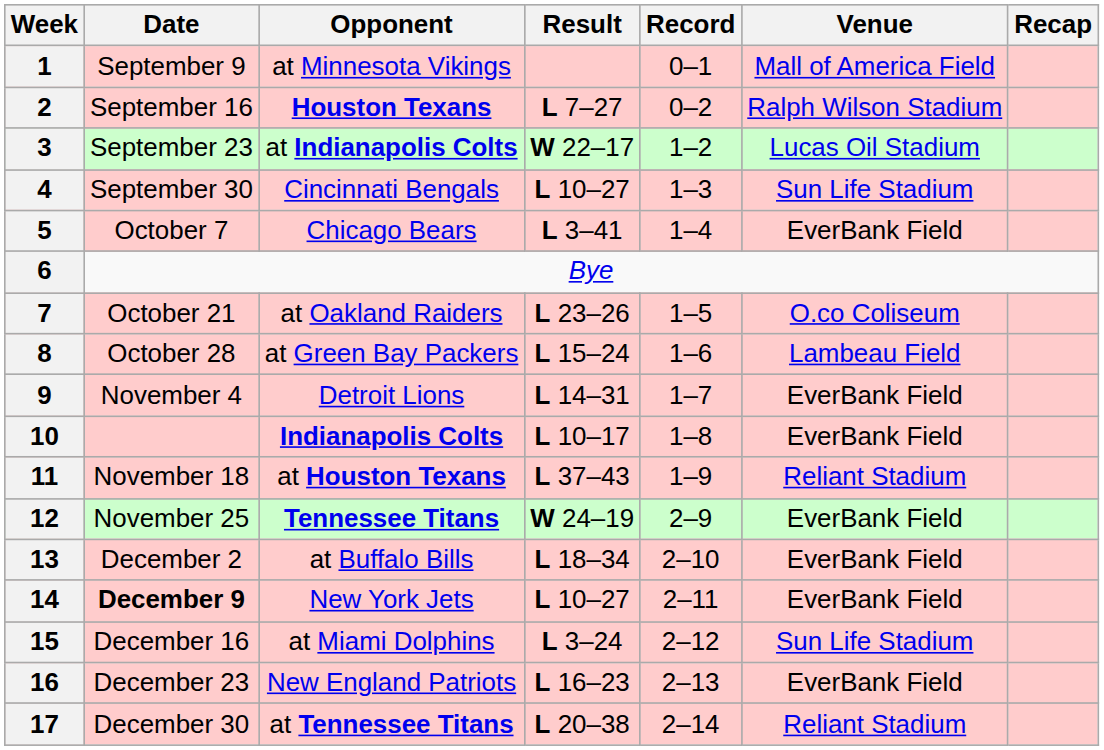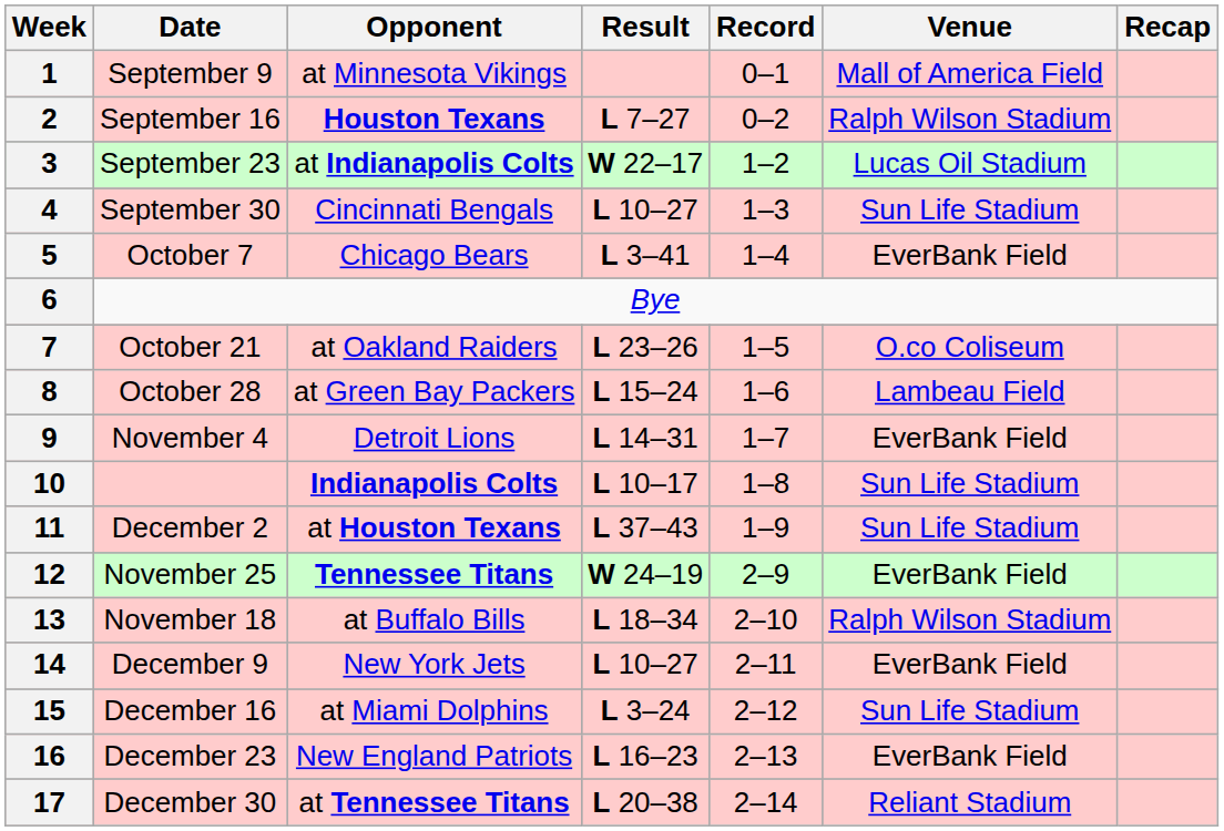10 | Venue: EverBank Field -> Sun Life Stadium
11 | Date: November 18 -> December 2
11 | Venue: Reliant Stadium -> Sun Life Stadium
13 | Date: December 2 -> November 18
13 | Venue: EverBank Field -> Ralph Wilson Stadium
14 | Date: bold -> normal
